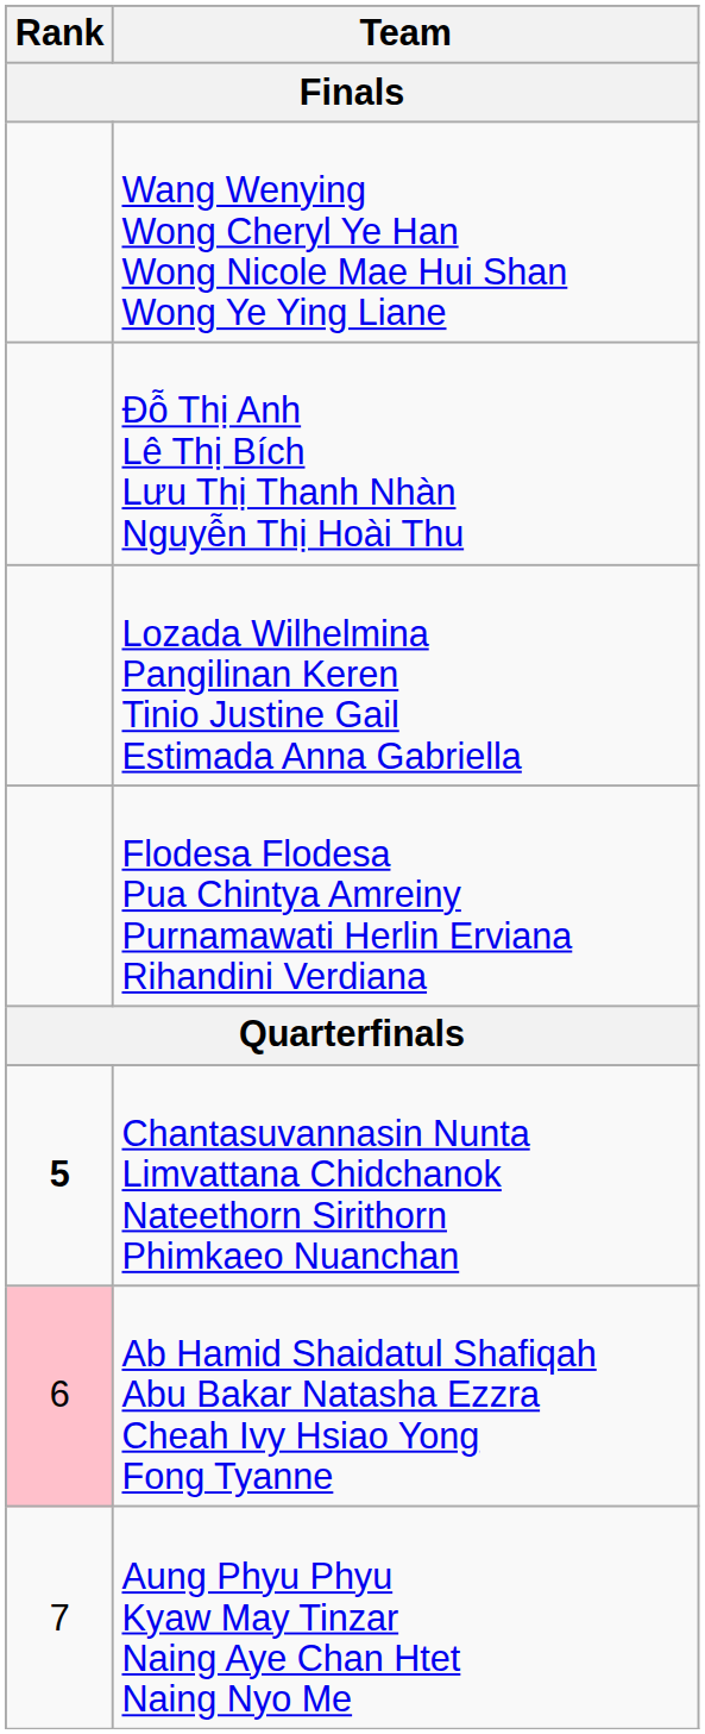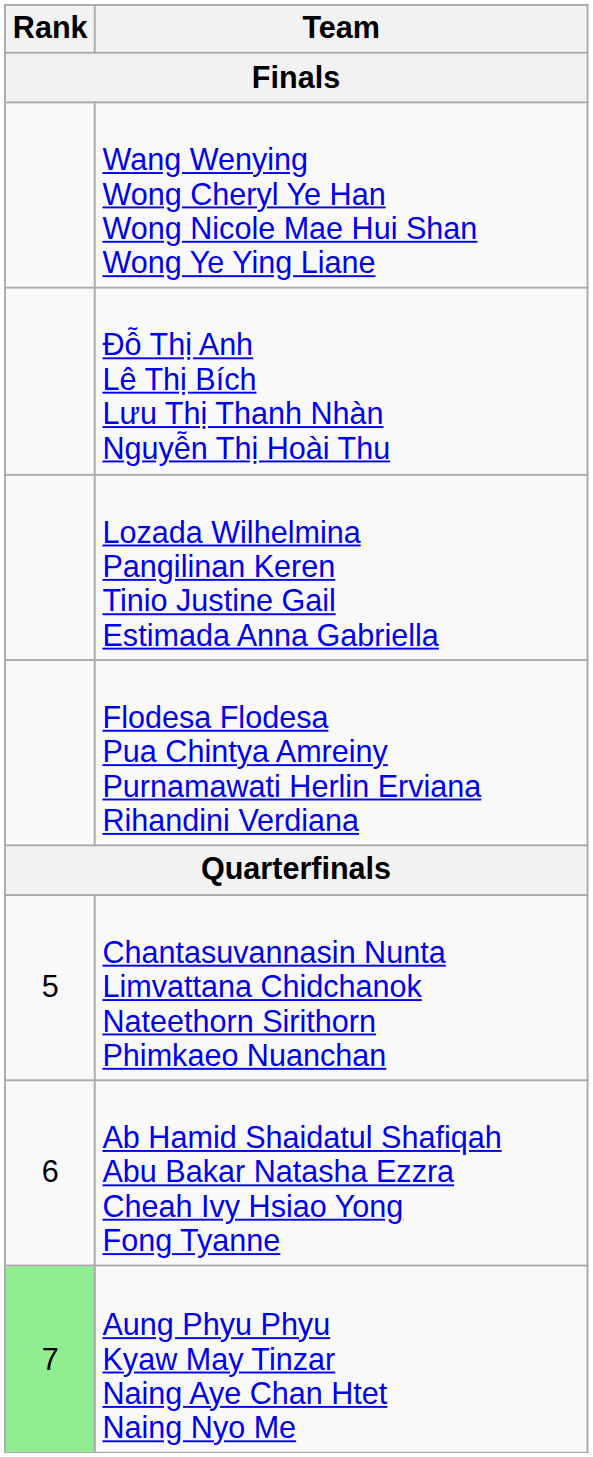row 8 | Rank: bold -> normal
row 9 | Rank: pink background -> no background
row 10 | Rank: no background -> lightgreen background
